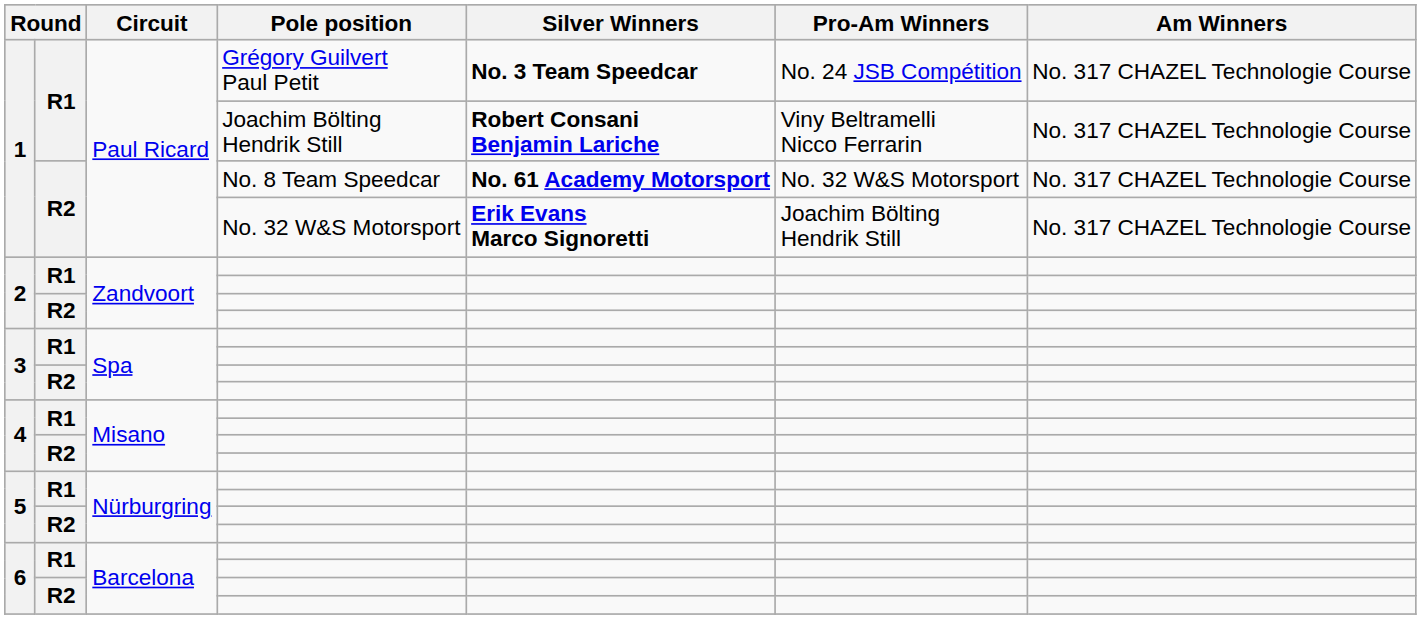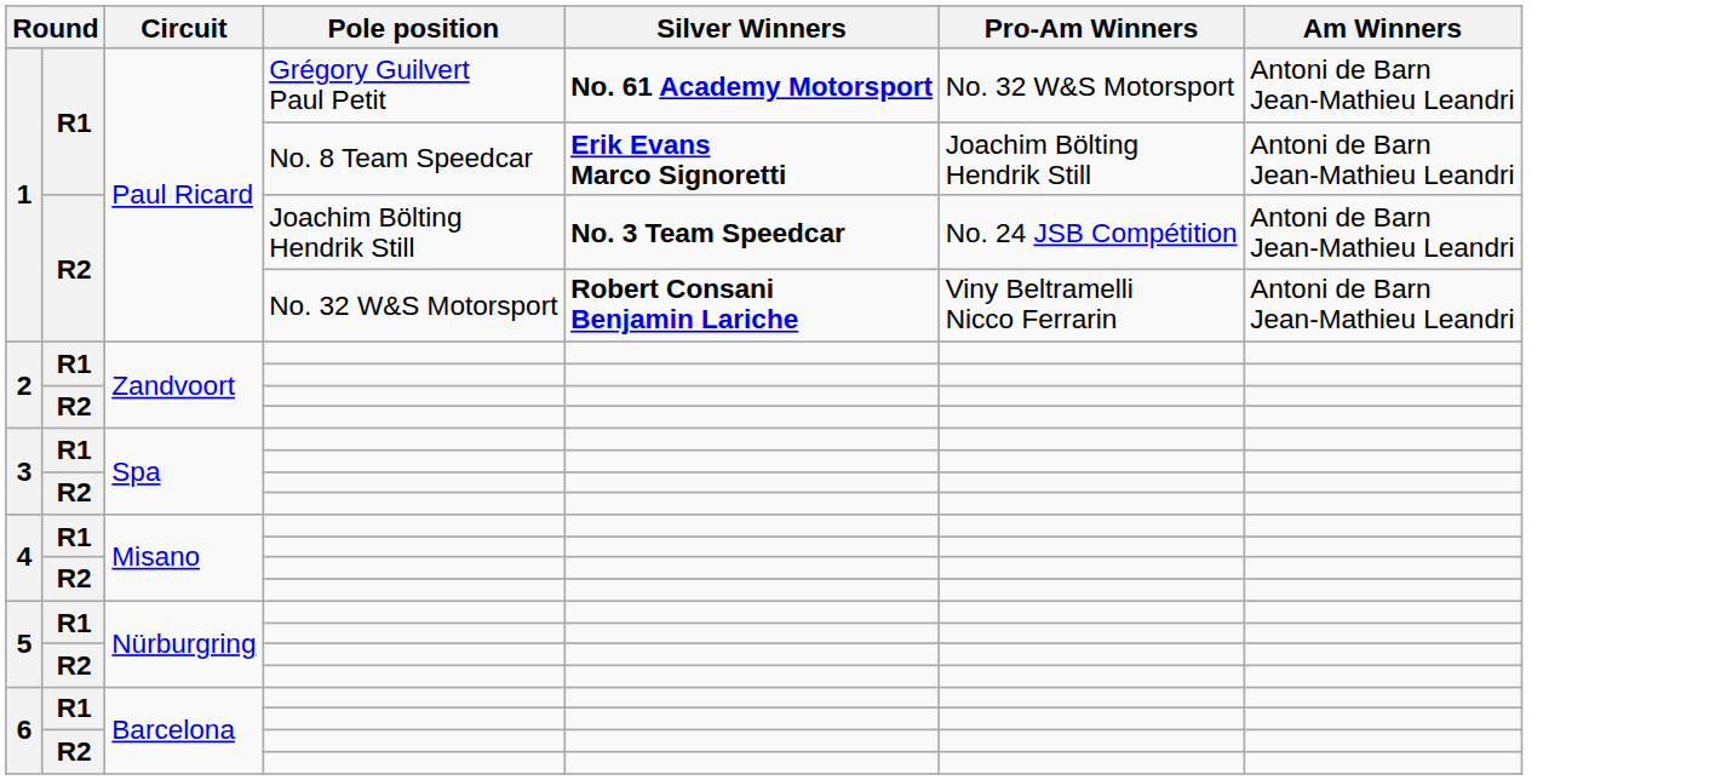row 2 | Silver Winners: No. 3 Team Speedcar -> No. 61 Academy Motorsport
row 2 | Pro-Am Winners: No. 24 JSB Compétition -> No. 32 W&S Motorsport
row 2 | Am Winners: No. 317 CHAZEL Technologie Course -> Antoni de Barn Jean-Mathieu Leandri
row 3 | Pole position: Joachim Bölting Hendrik Still -> No. 8 Team Speedcar
row 3 | Silver Winners: Robert Consani Benjamin Lariche -> Erik Evans Marco Signoretti
row 3 | Pro-Am Winners: Viny Beltramelli Nicco Ferrarin -> Joachim Bölting Hendrik Still
row 3 | Am Winners: No. 317 CHAZEL Technologie Course -> Antoni de Barn Jean-Mathieu Leandri
row 4 | Pole position: No. 8 Team Speedcar -> Joachim Bölting Hendrik Still
row 4 | Silver Winners: No. 61 Academy Motorsport -> No. 3 Team Speedcar
row 4 | Pro-Am Winners: No. 32 W&S Motorsport -> No. 24 JSB Compétition
row 4 | Am Winners: No. 317 CHAZEL Technologie Course -> Antoni de Barn Jean-Mathieu Leandri
row 5 | Silver Winners: Erik Evans Marco Signoretti -> Robert Consani Benjamin Lariche
row 5 | Pro-Am Winners: Joachim Bölting Hendrik Still -> Viny Beltramelli Nicco Ferrarin
row 5 | Am Winners: No. 317 CHAZEL Technologie Course -> Antoni de Barn Jean-Mathieu Leandri
